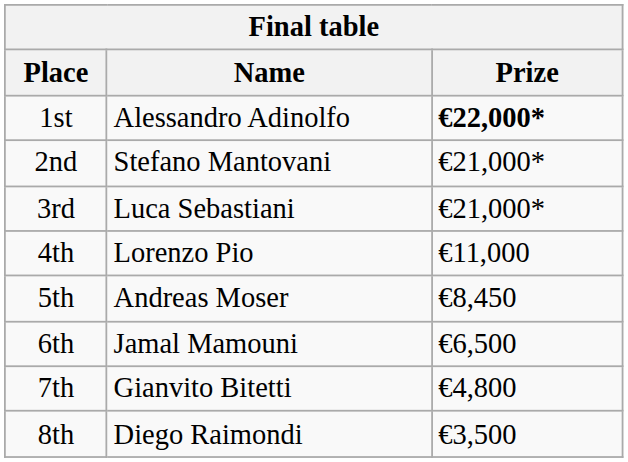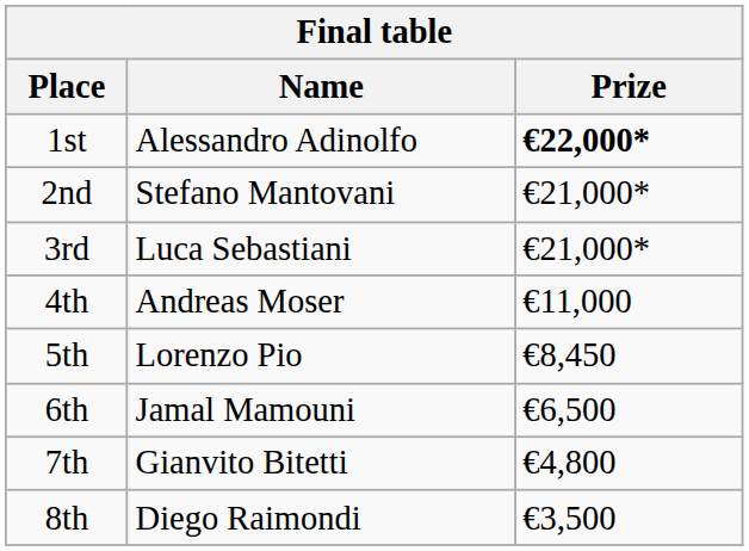4th | Name: Lorenzo Pio -> Andreas Moser
5th | Name: Andreas Moser -> Lorenzo Pio
